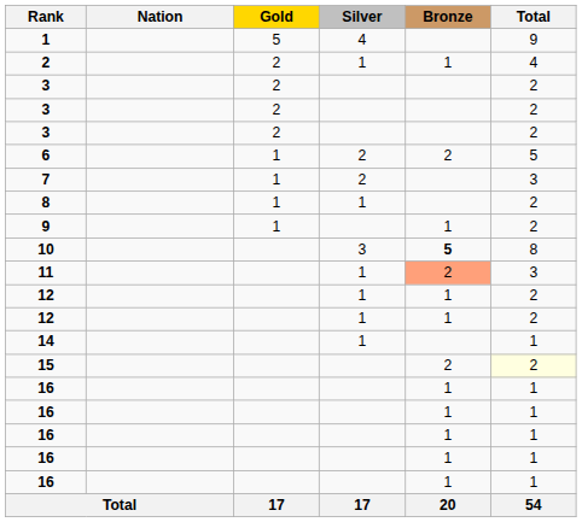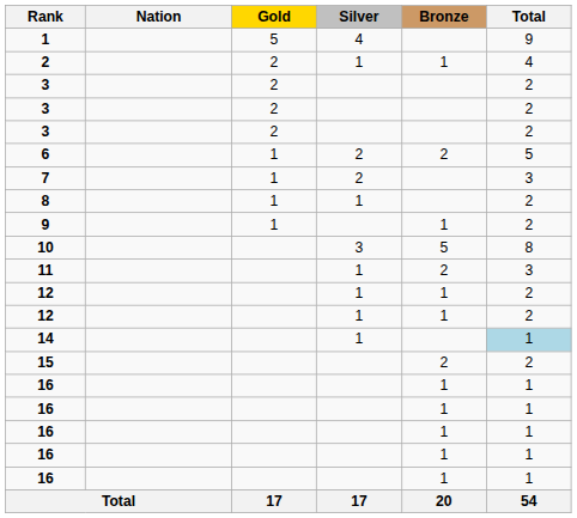10 | Bronze: bold -> normal
11 | Bronze: lightsalmon background -> no background
14 | Total: no background -> lightblue background
15 | Total: lightyellow background -> no background
